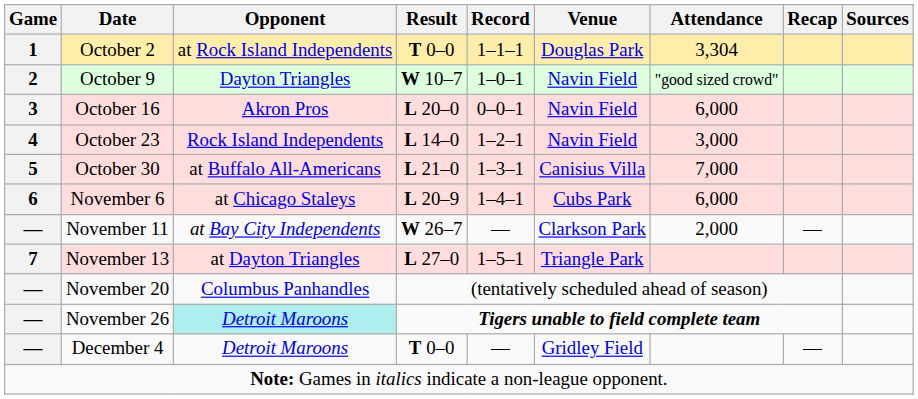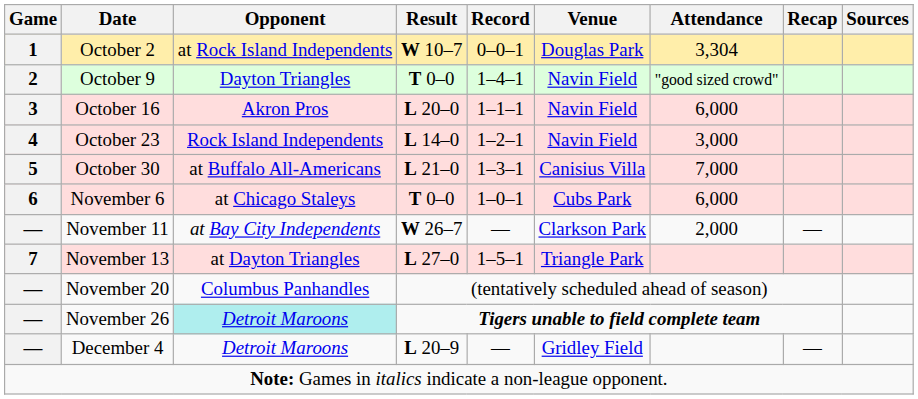October 2 | Result: T 0–0 -> W 10–7
October 2 | Record: 1–1–1 -> 0–0–1
October 9 | Result: W 10–7 -> T 0–0
October 9 | Record: 1–0–1 -> 1–4–1
October 16 | Record: 0–0–1 -> 1–1–1
November 6 | Result: L 20–9 -> T 0–0
November 6 | Record: 1–4–1 -> 1–0–1
December 4 | Result: T 0–0 -> L 20–9
